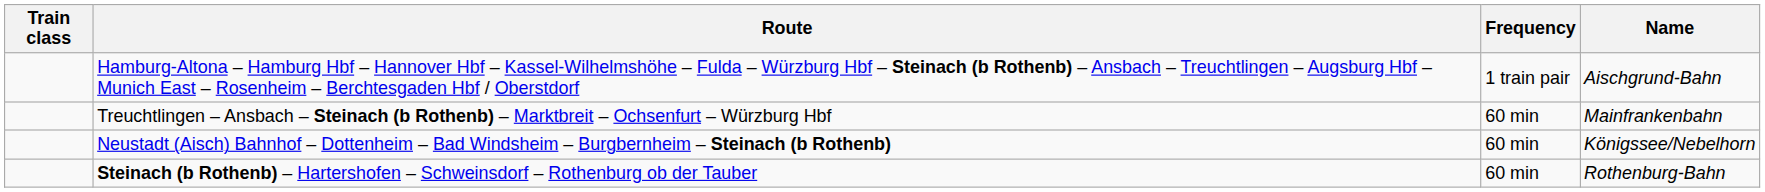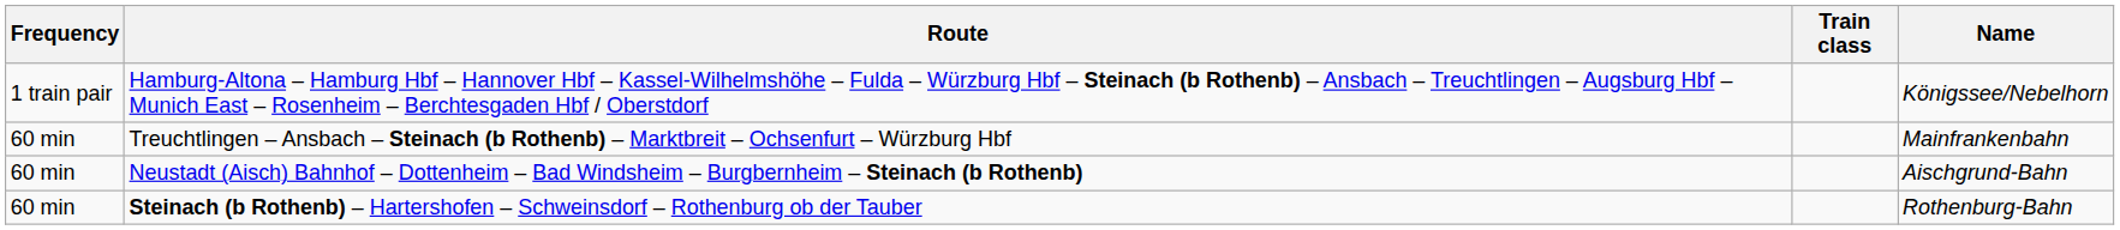columns swapped: Train class <-> Frequency
row 2 | Name: Aischgrund-Bahn -> Königssee/Nebelhorn
row 4 | Name: Königssee/Nebelhorn -> Aischgrund-Bahn
